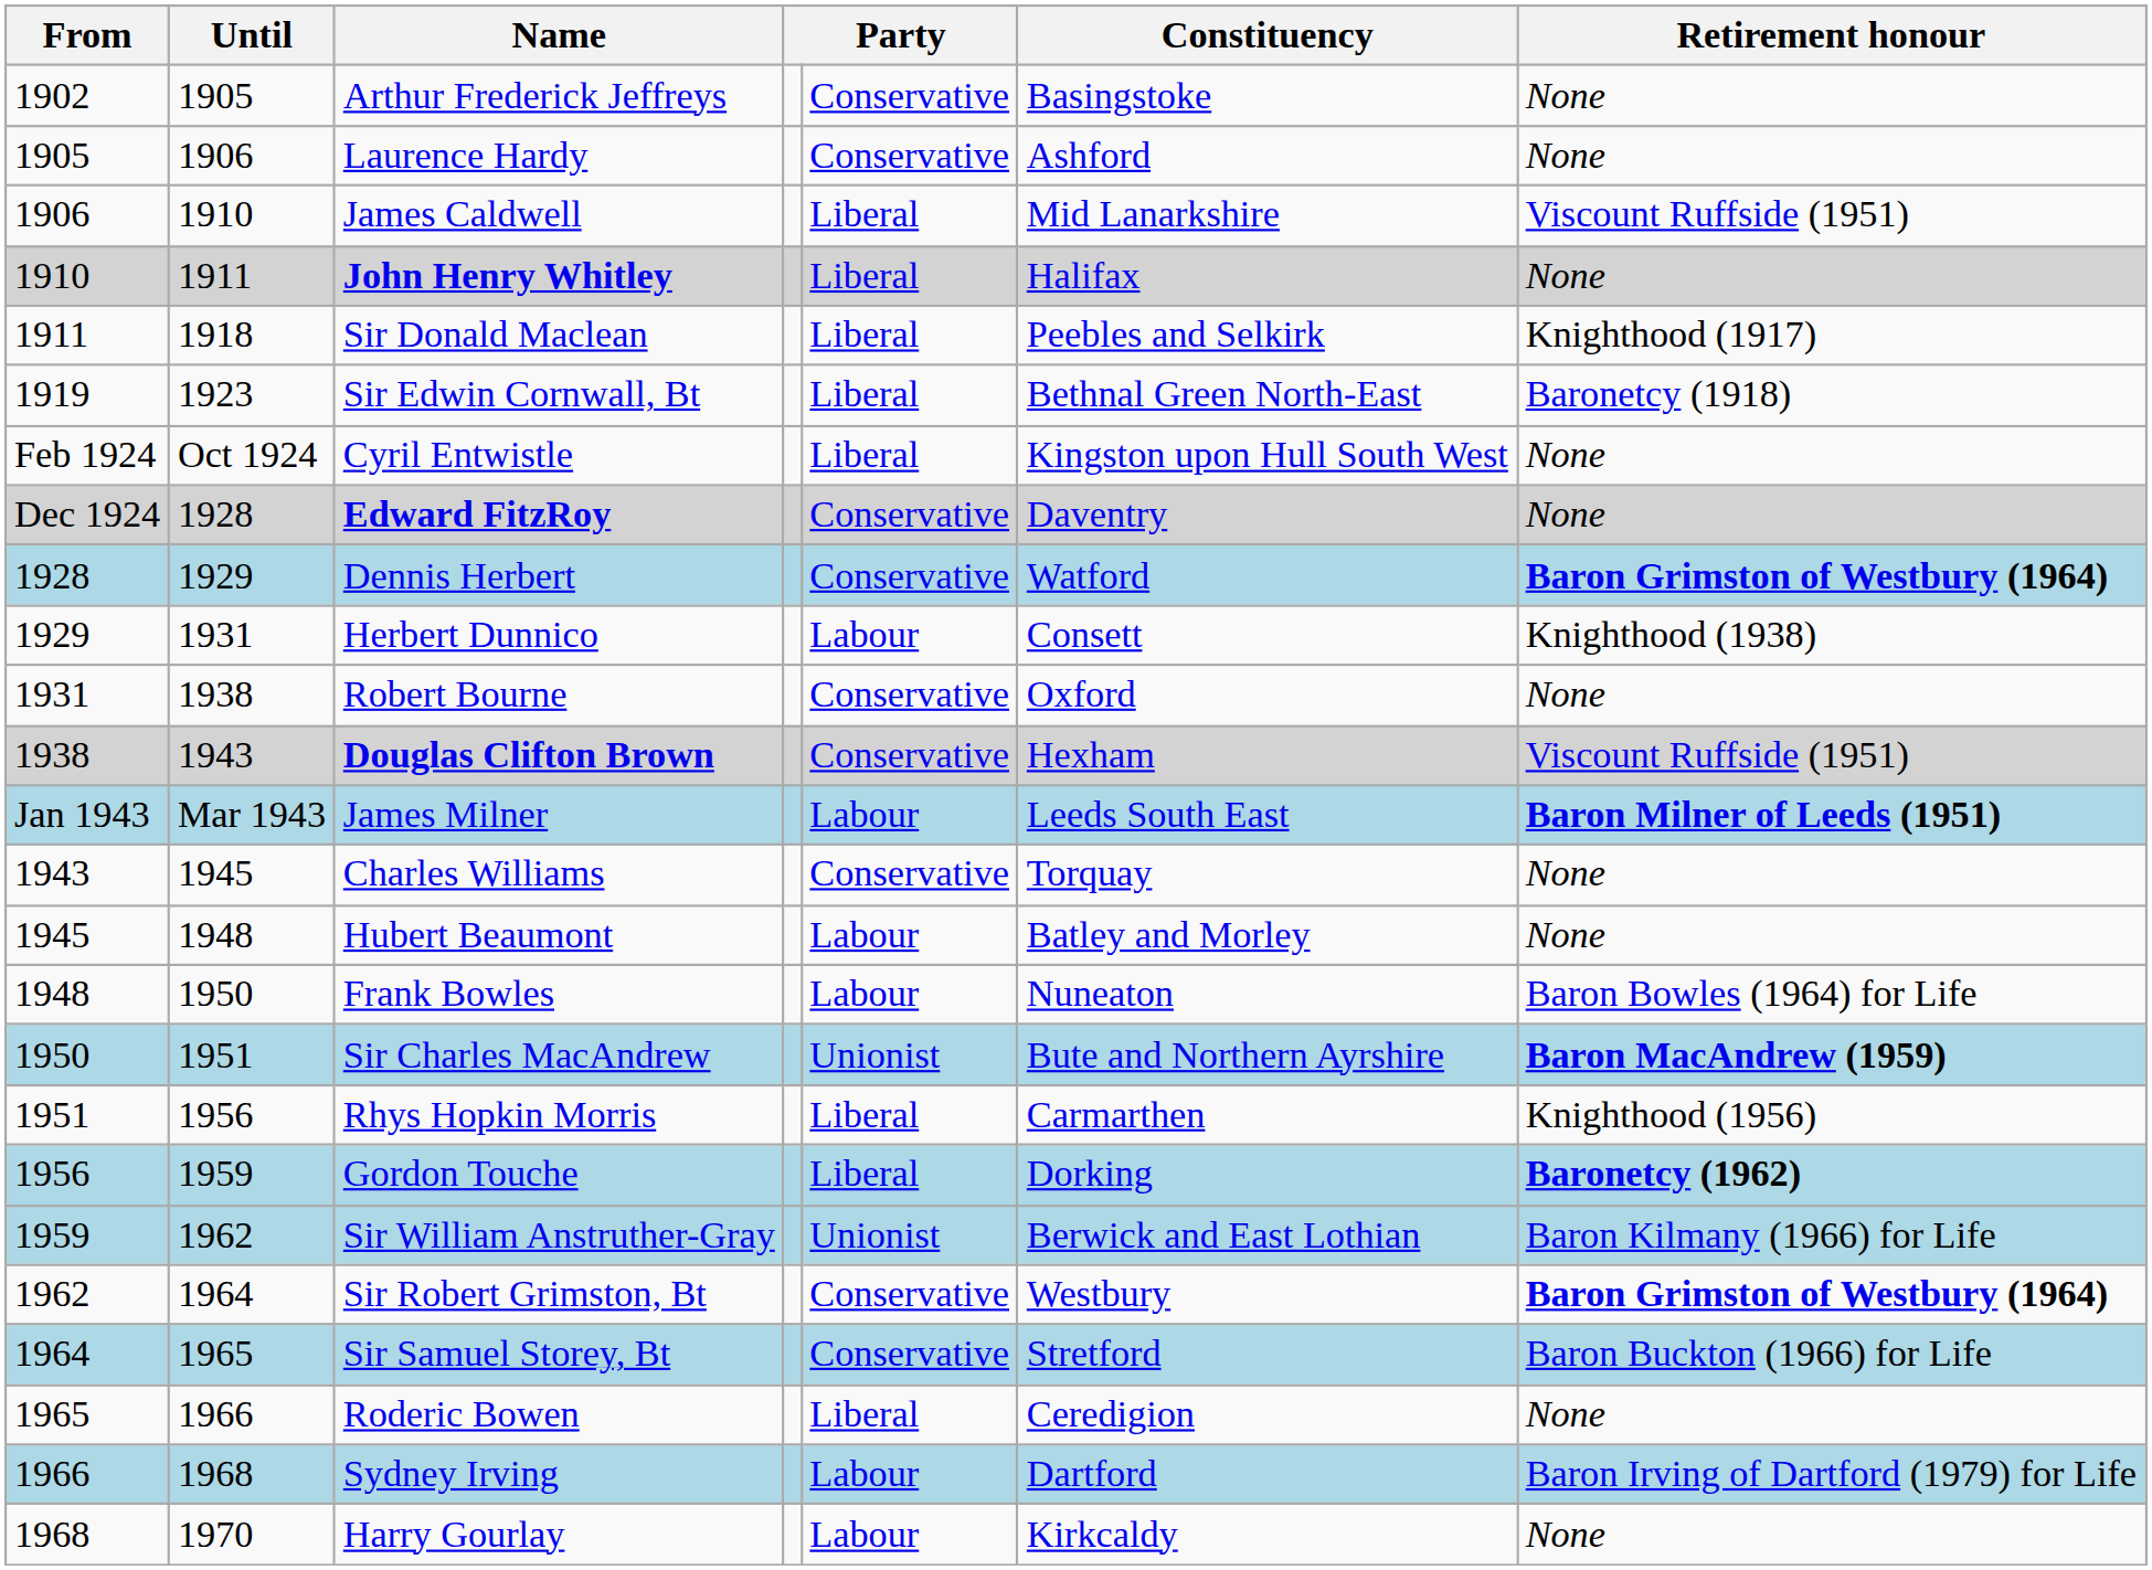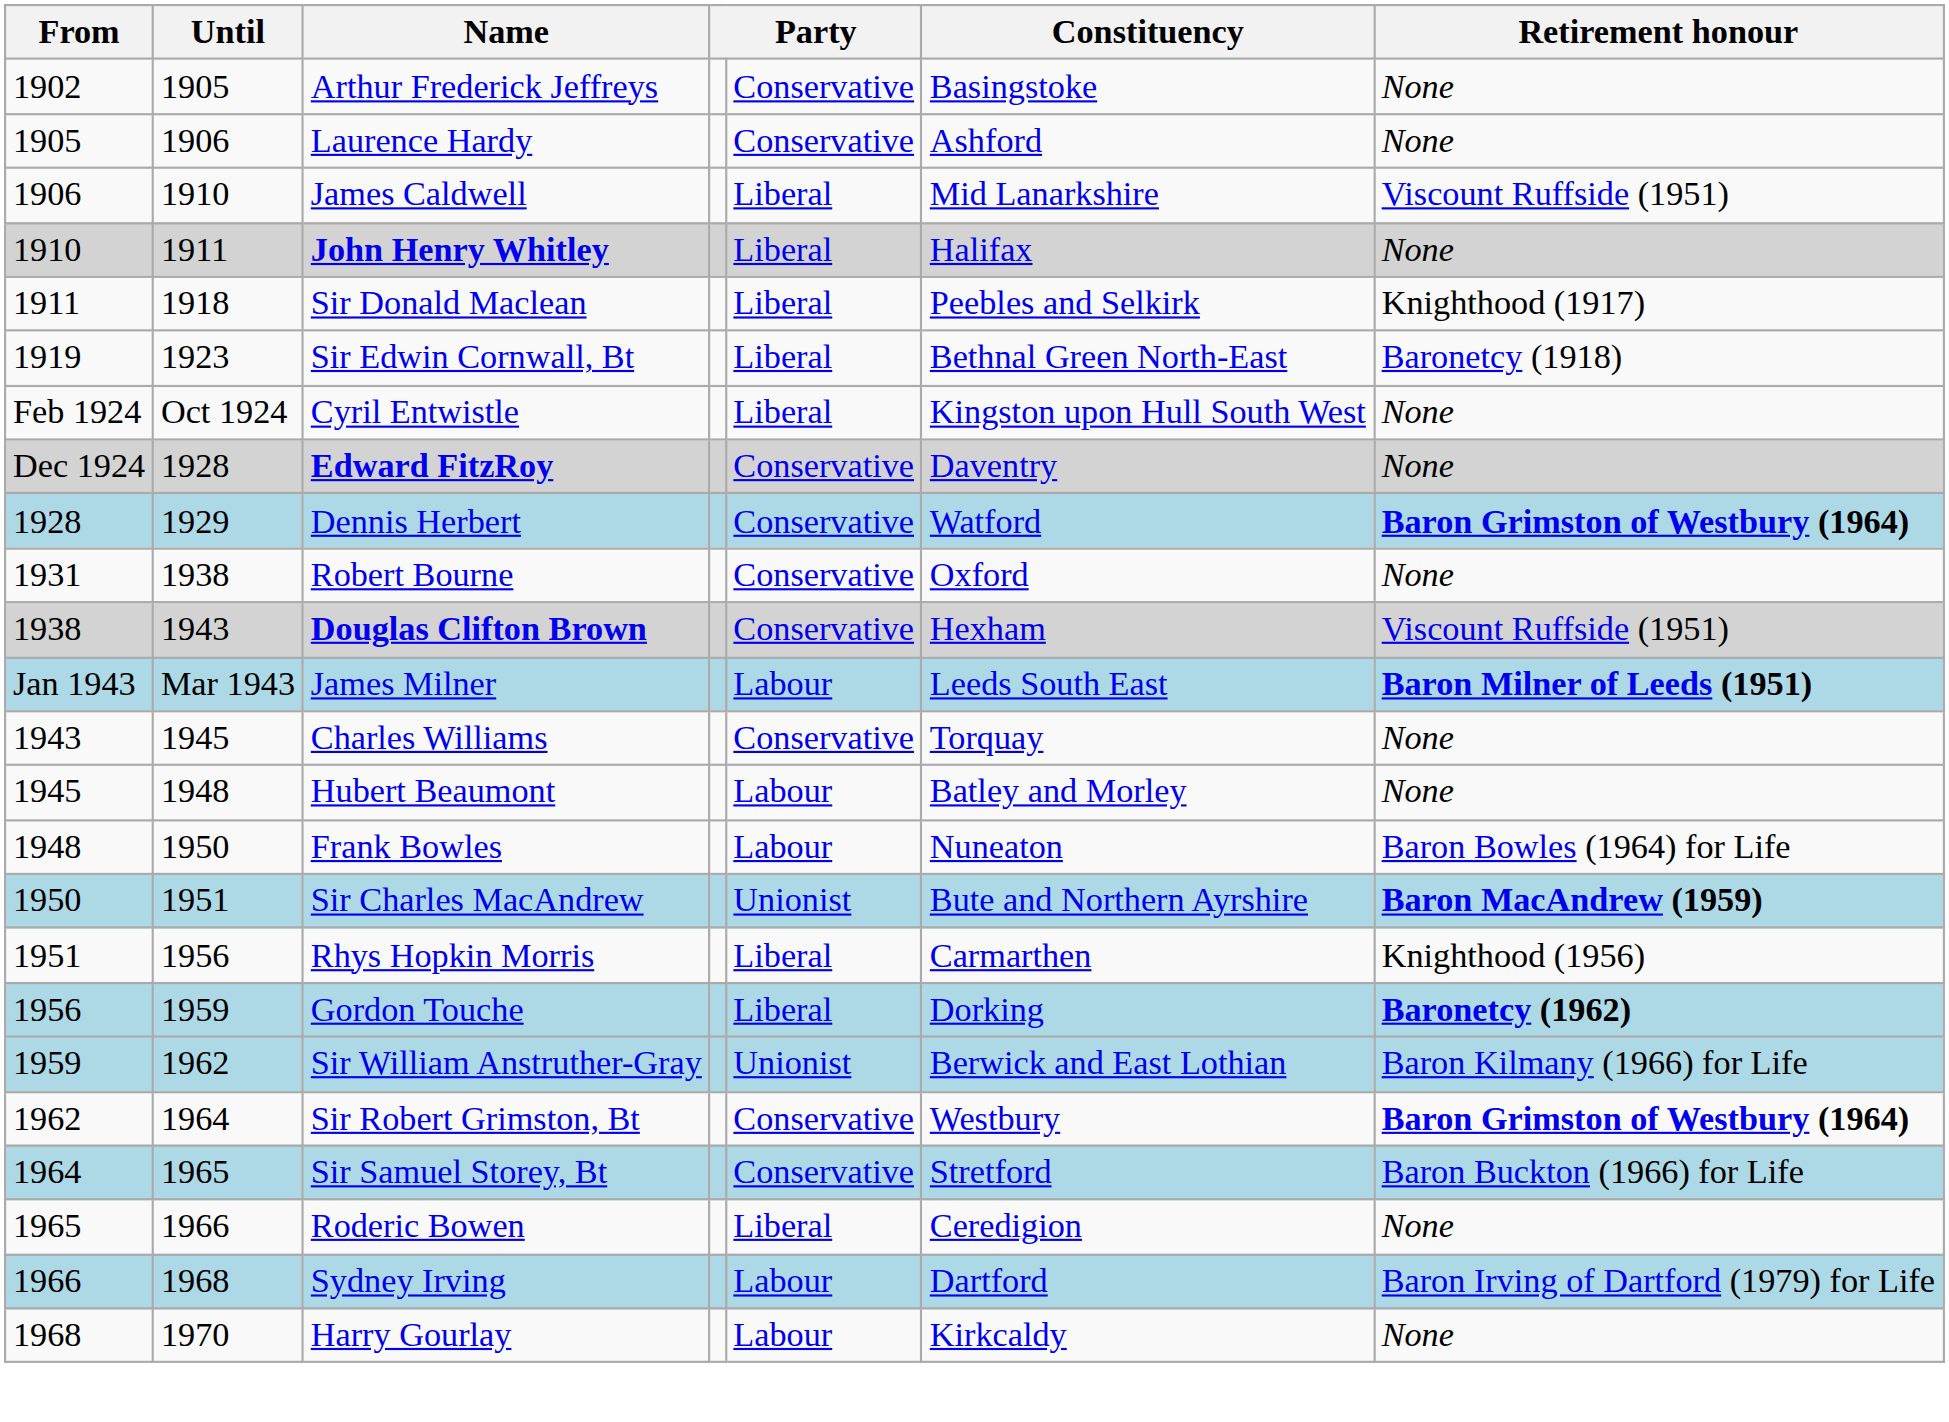- row: 1929 | 1931 | Herbert Dunnico | Labour | Consett | Knighthood (1938)
